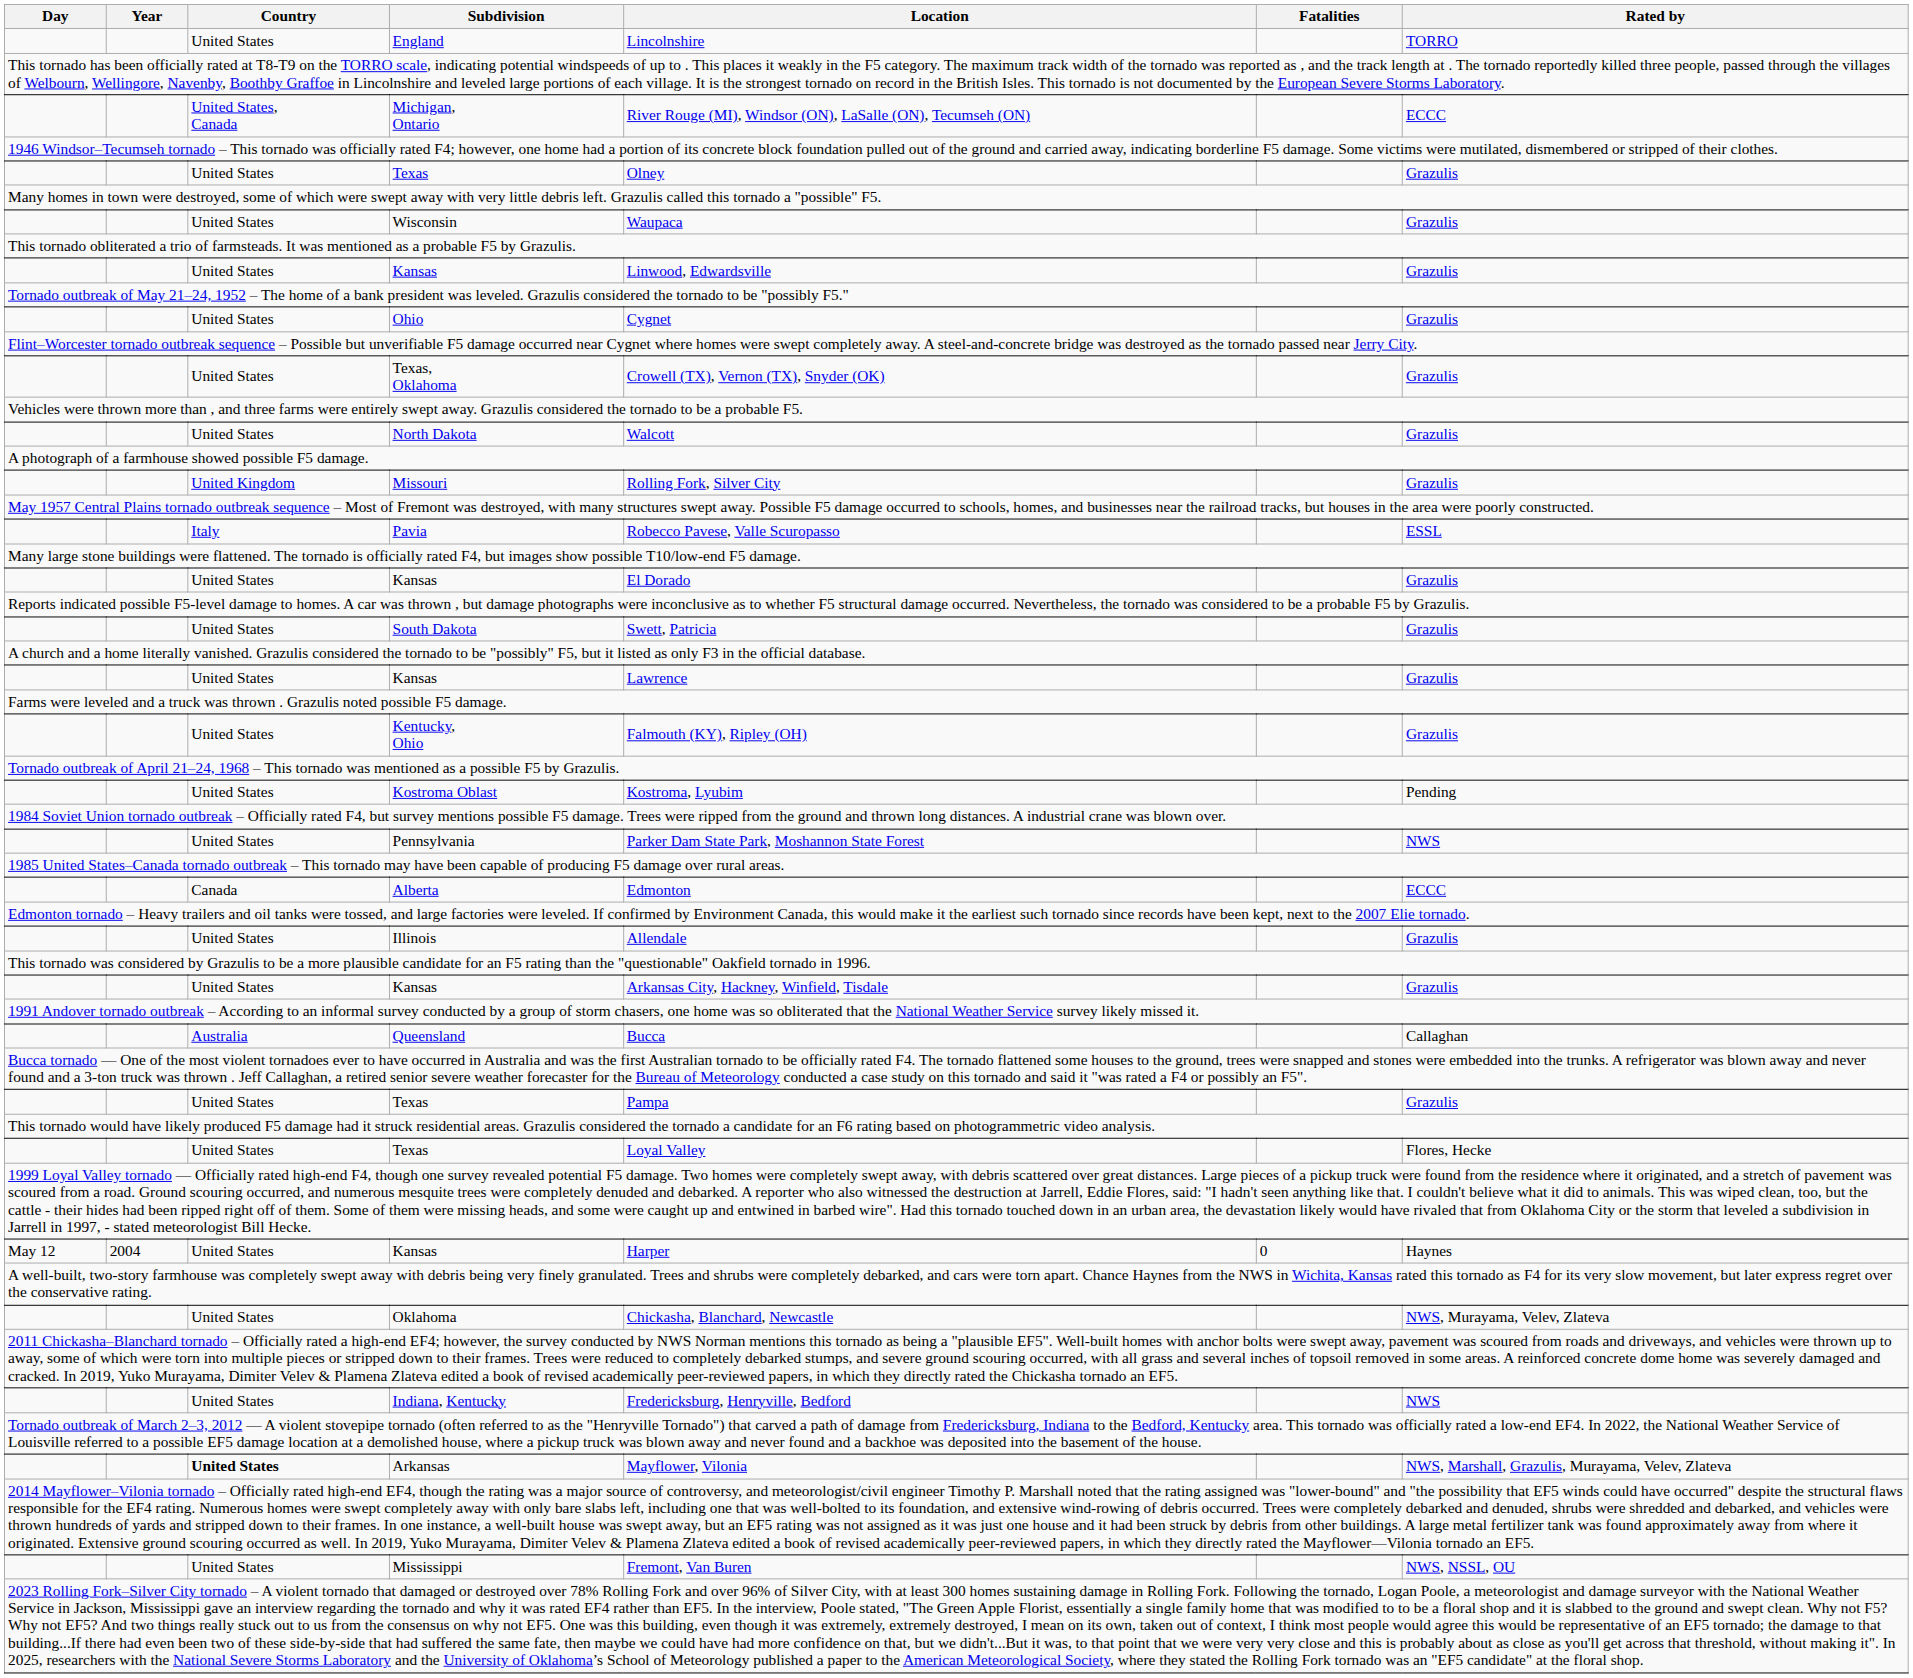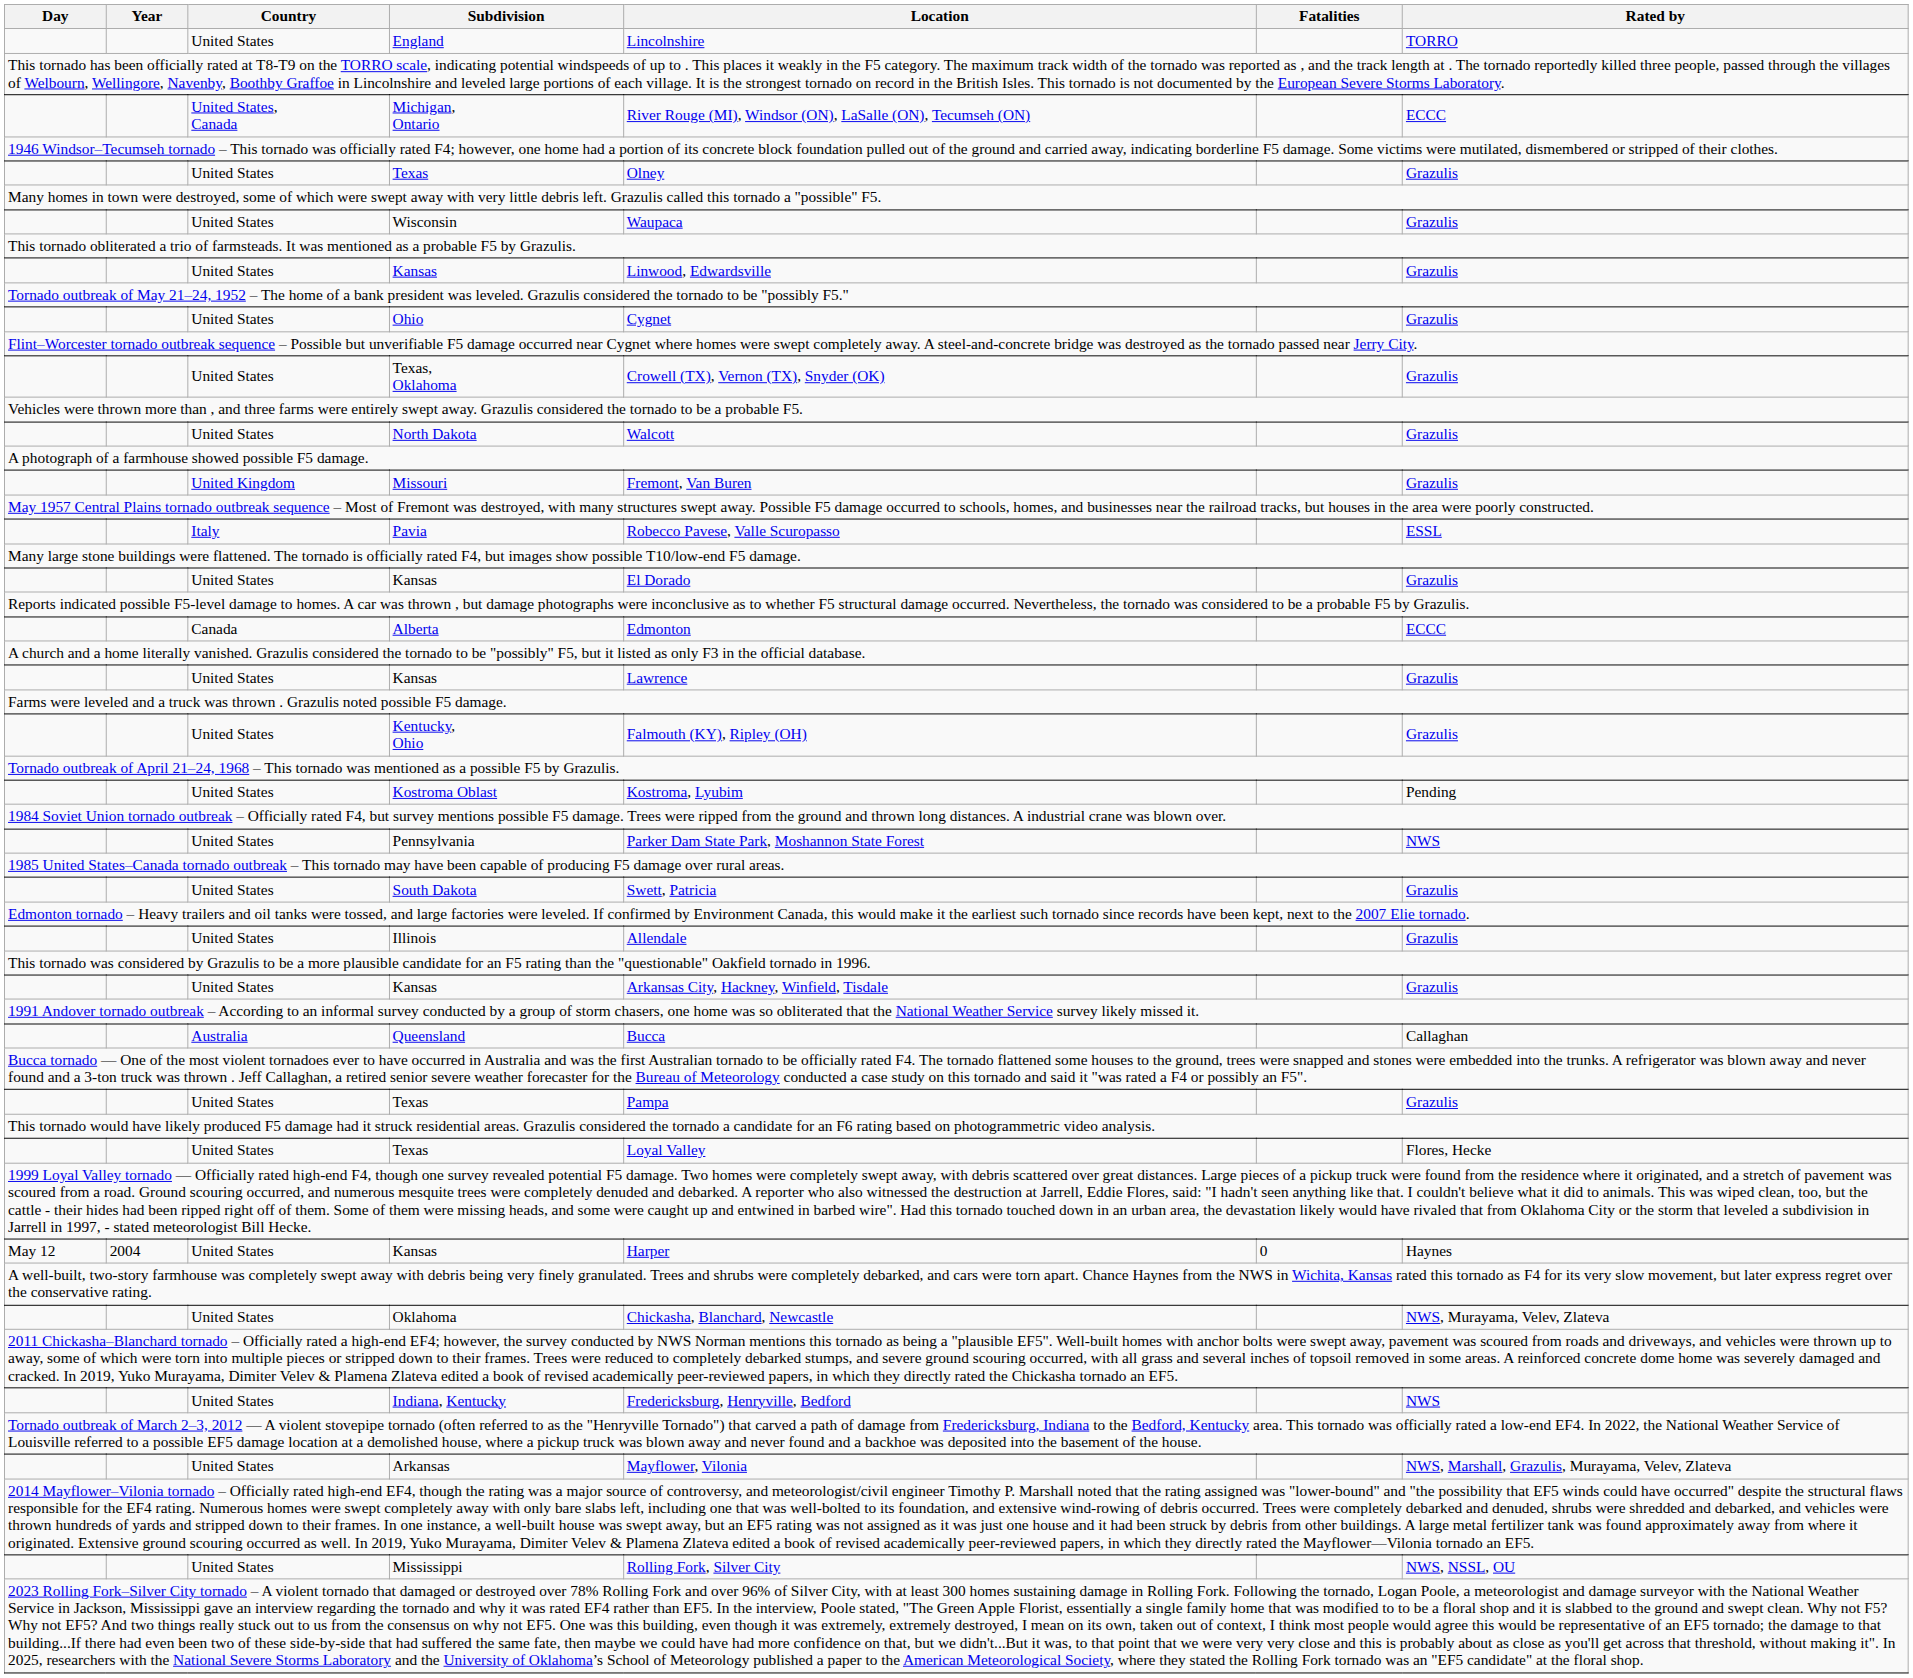Missouri | Location: Rolling Fork, Silver City -> Fremont, Van Buren
rows swapped: South Dakota <-> Alberta
Arkansas | Country: bold -> normal
Mississippi | Location: Fremont, Van Buren -> Rolling Fork, Silver City
